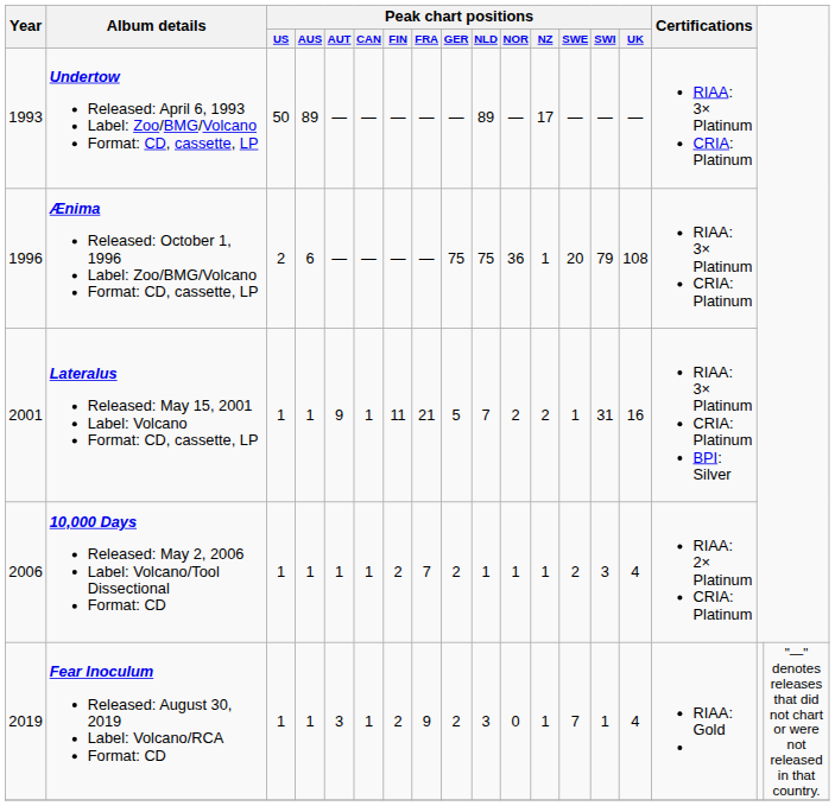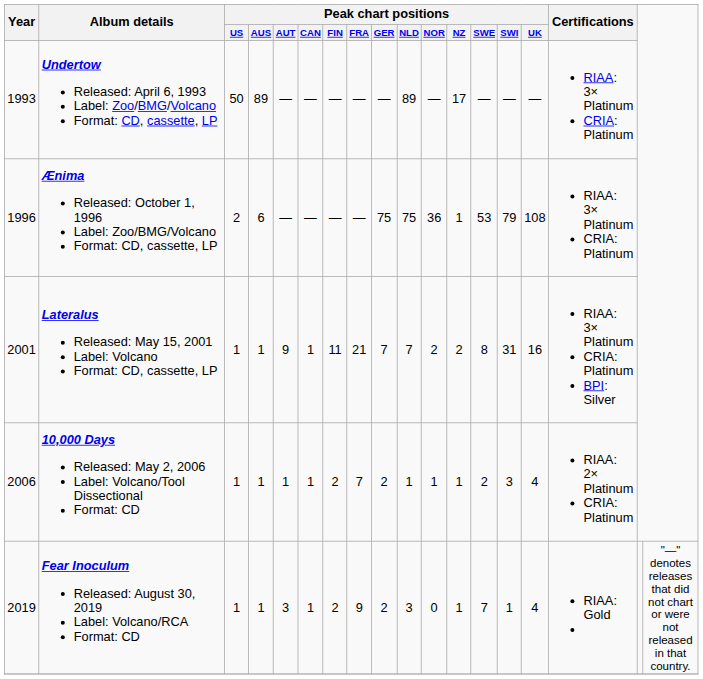row 4 | Peak chart positions / SWE: 20 -> 53
row 5 | Peak chart positions / GER: 5 -> 7
row 5 | Peak chart positions / SWE: 1 -> 8
